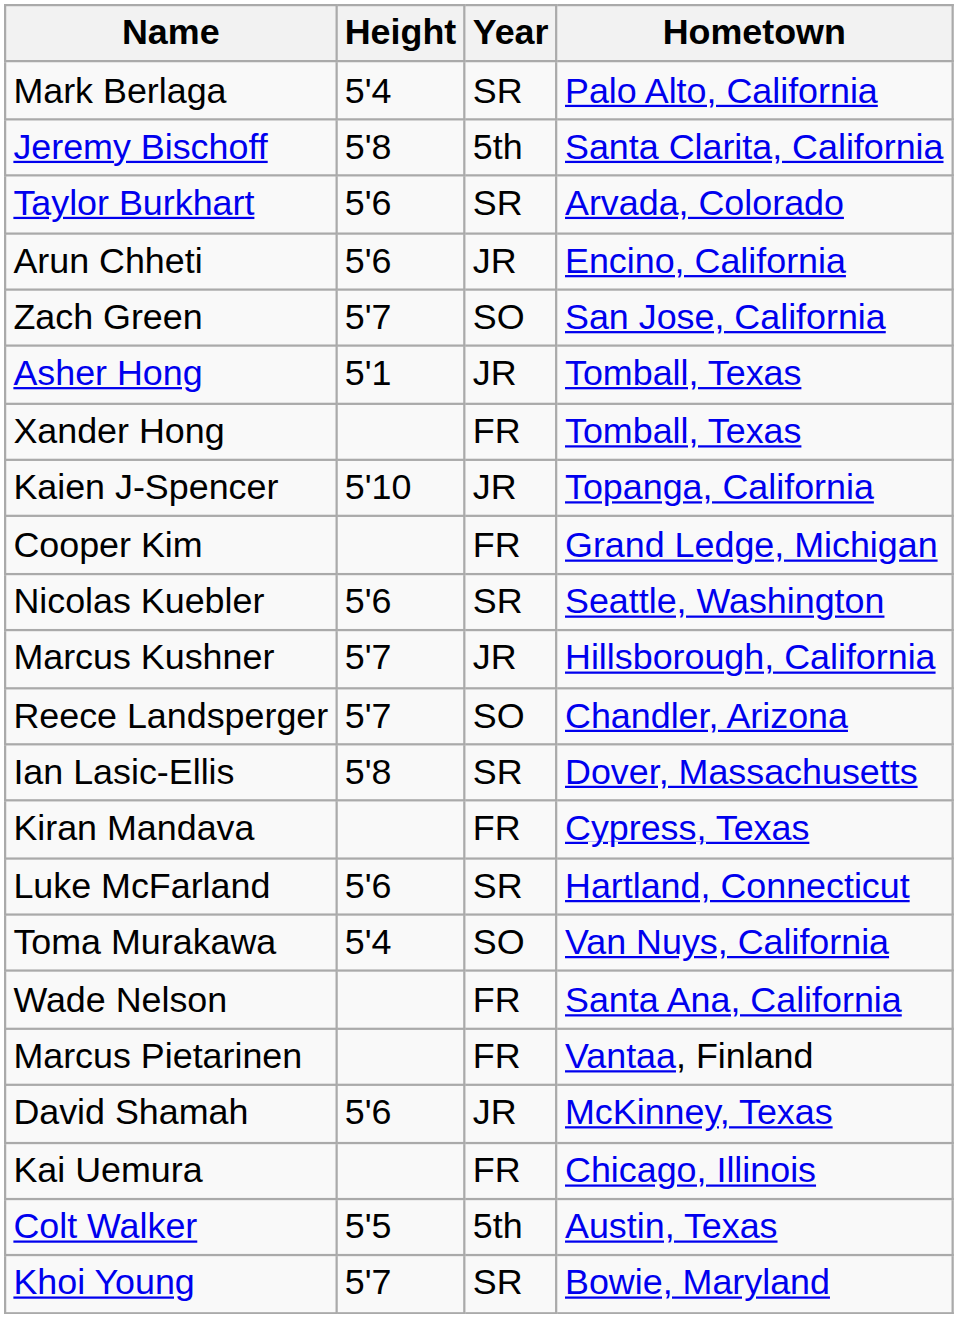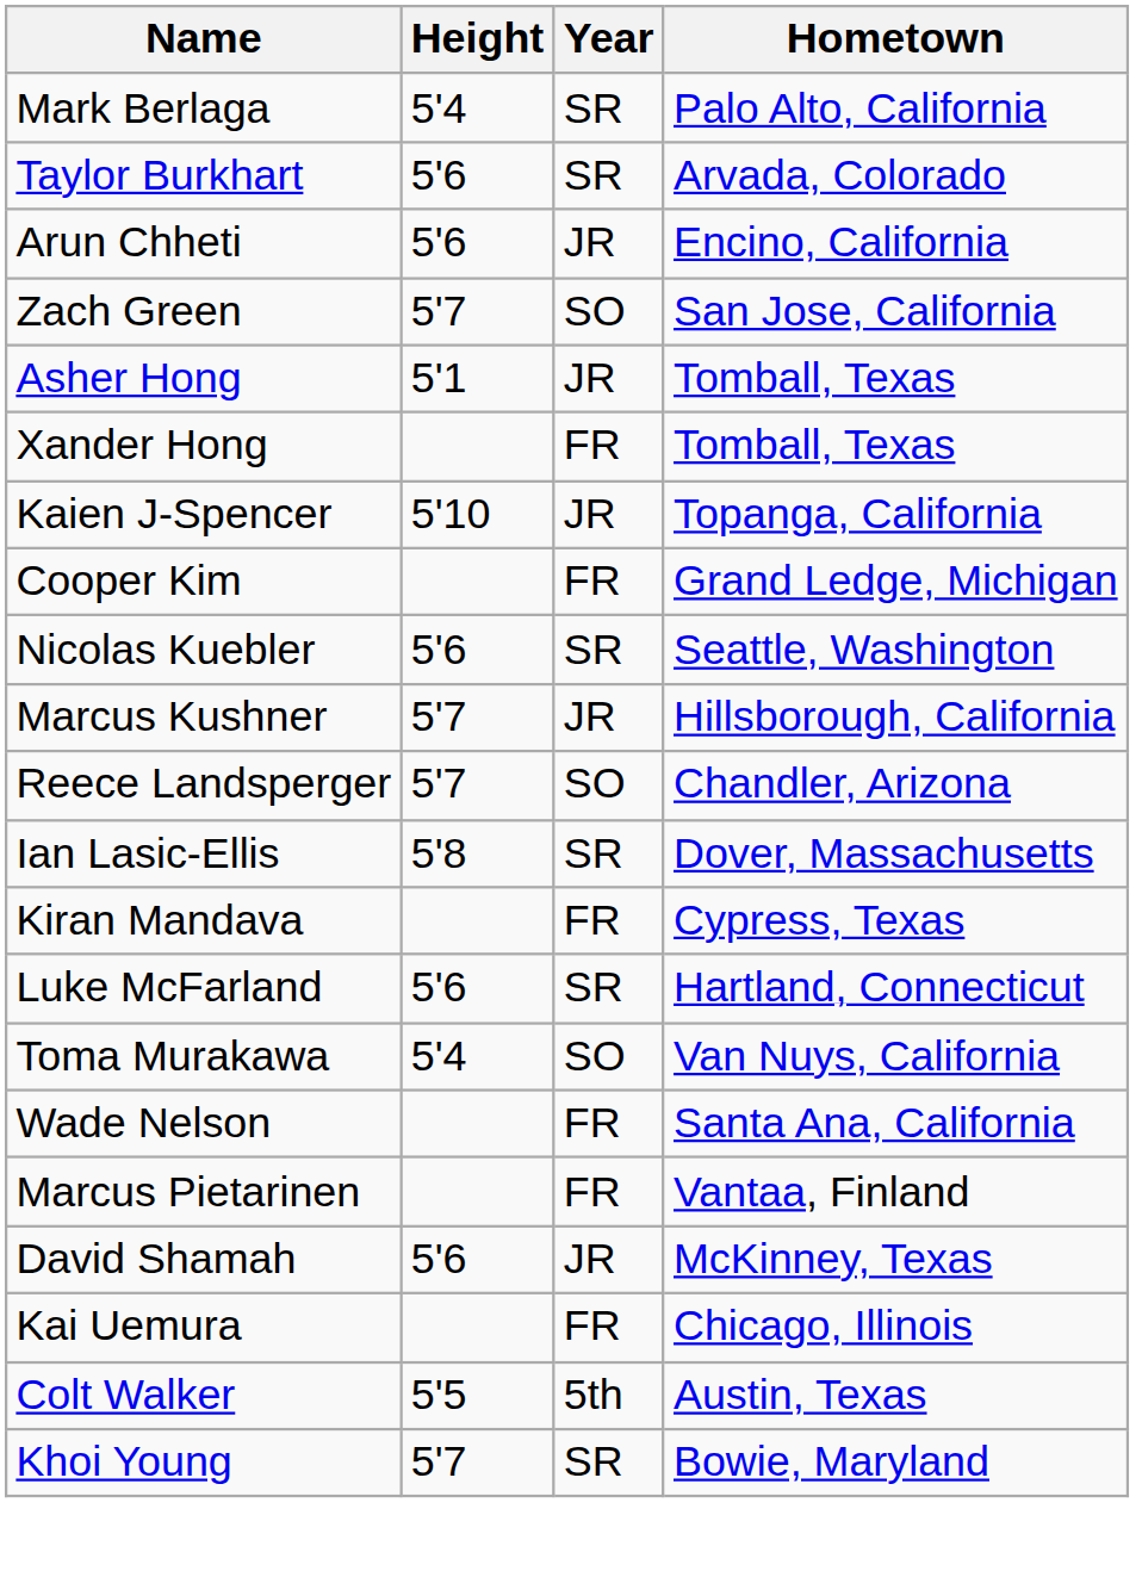- row: Jeremy Bischoff | 5'8 | 5th | Santa Clarita, California
